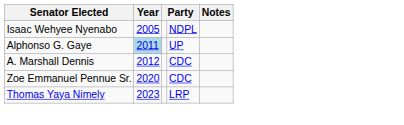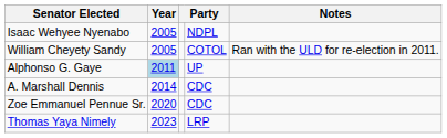+ row: William Cheyety Sandy | 2005 | COTOL | Ran with the ULD for re-election in 2011.
A. Marshall Dennis | Year: 2012 -> 2014
